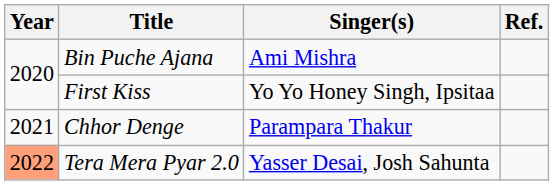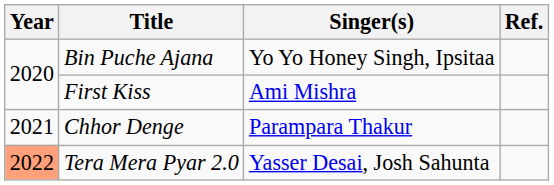Bin Puche Ajana | Singer(s): Ami Mishra -> Yo Yo Honey Singh, Ipsitaa
First Kiss | Singer(s): Yo Yo Honey Singh, Ipsitaa -> Ami Mishra
